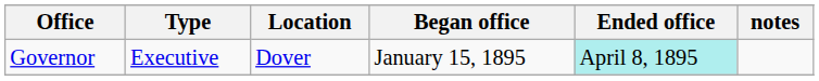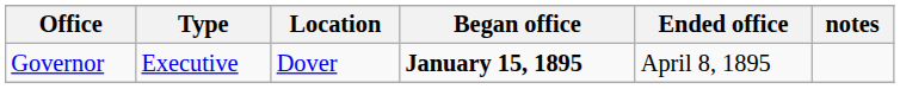Governor | Began office: normal -> bold
Governor | Ended office: paleturquoise background -> no background
